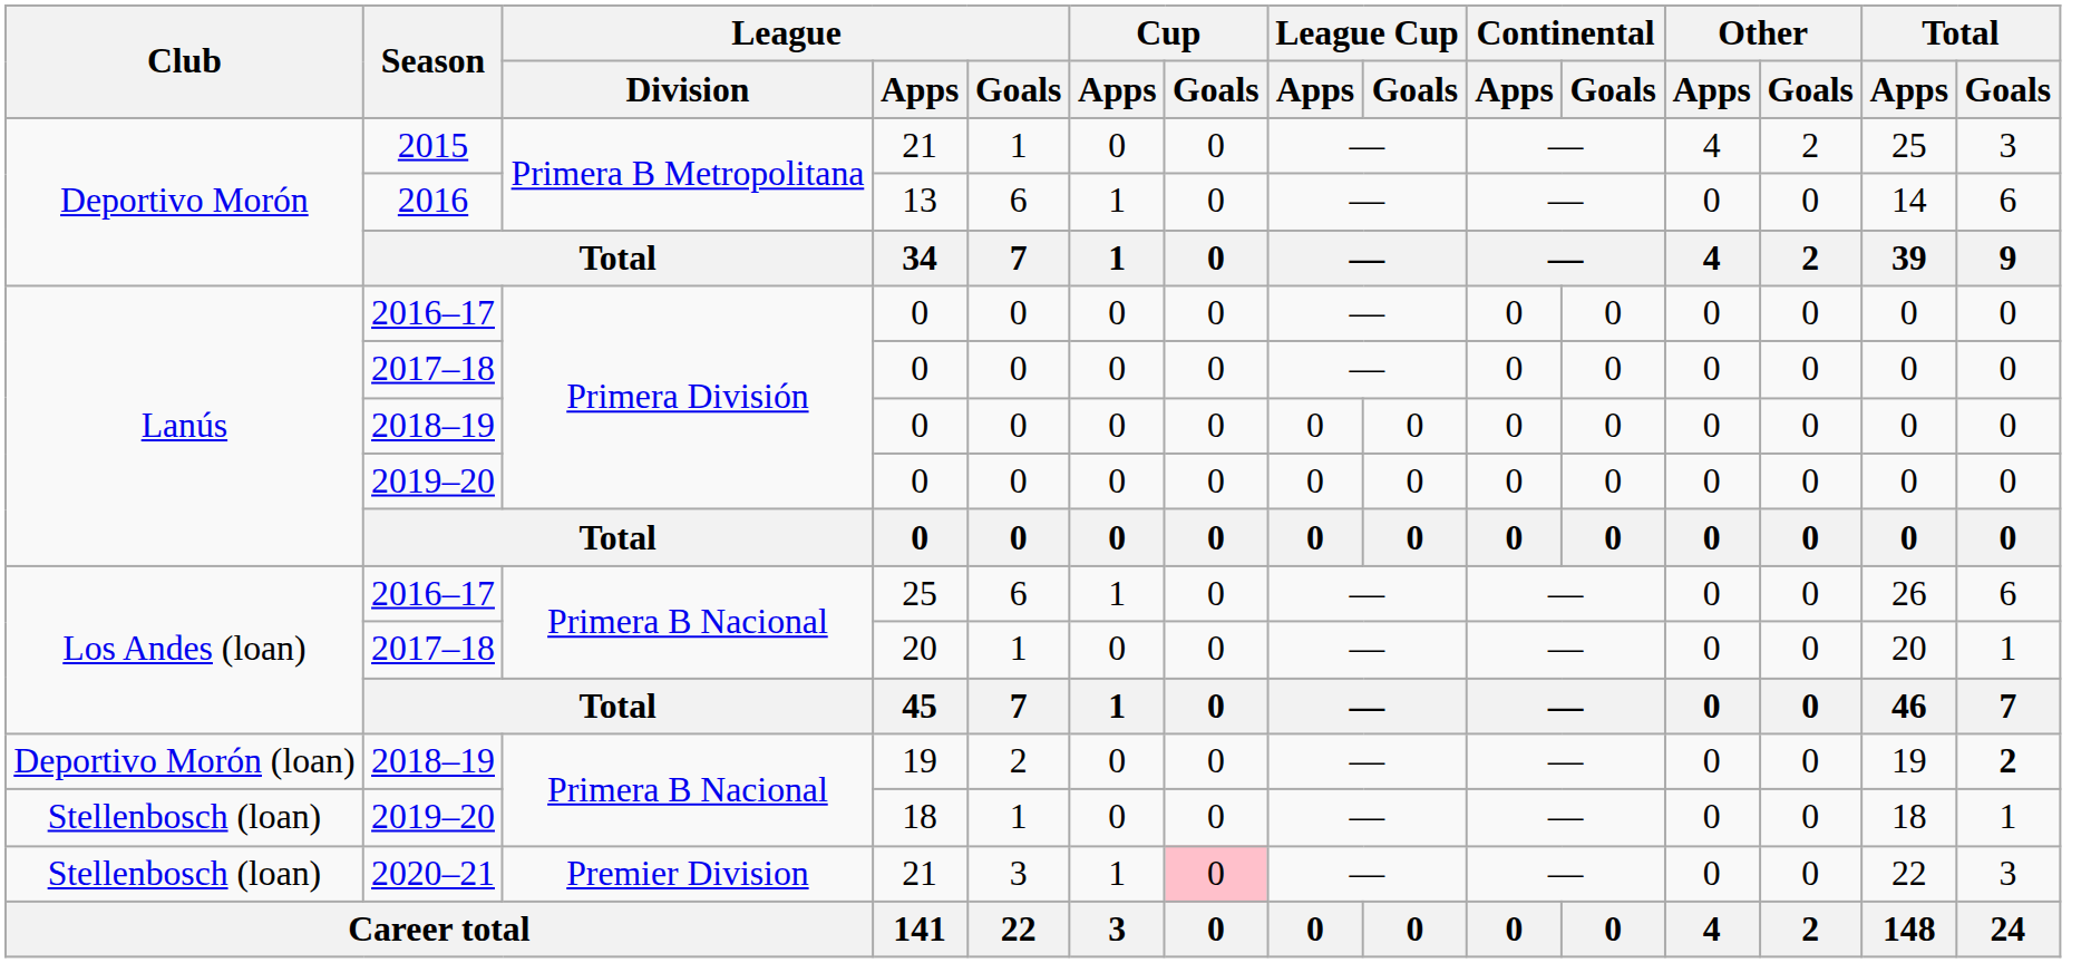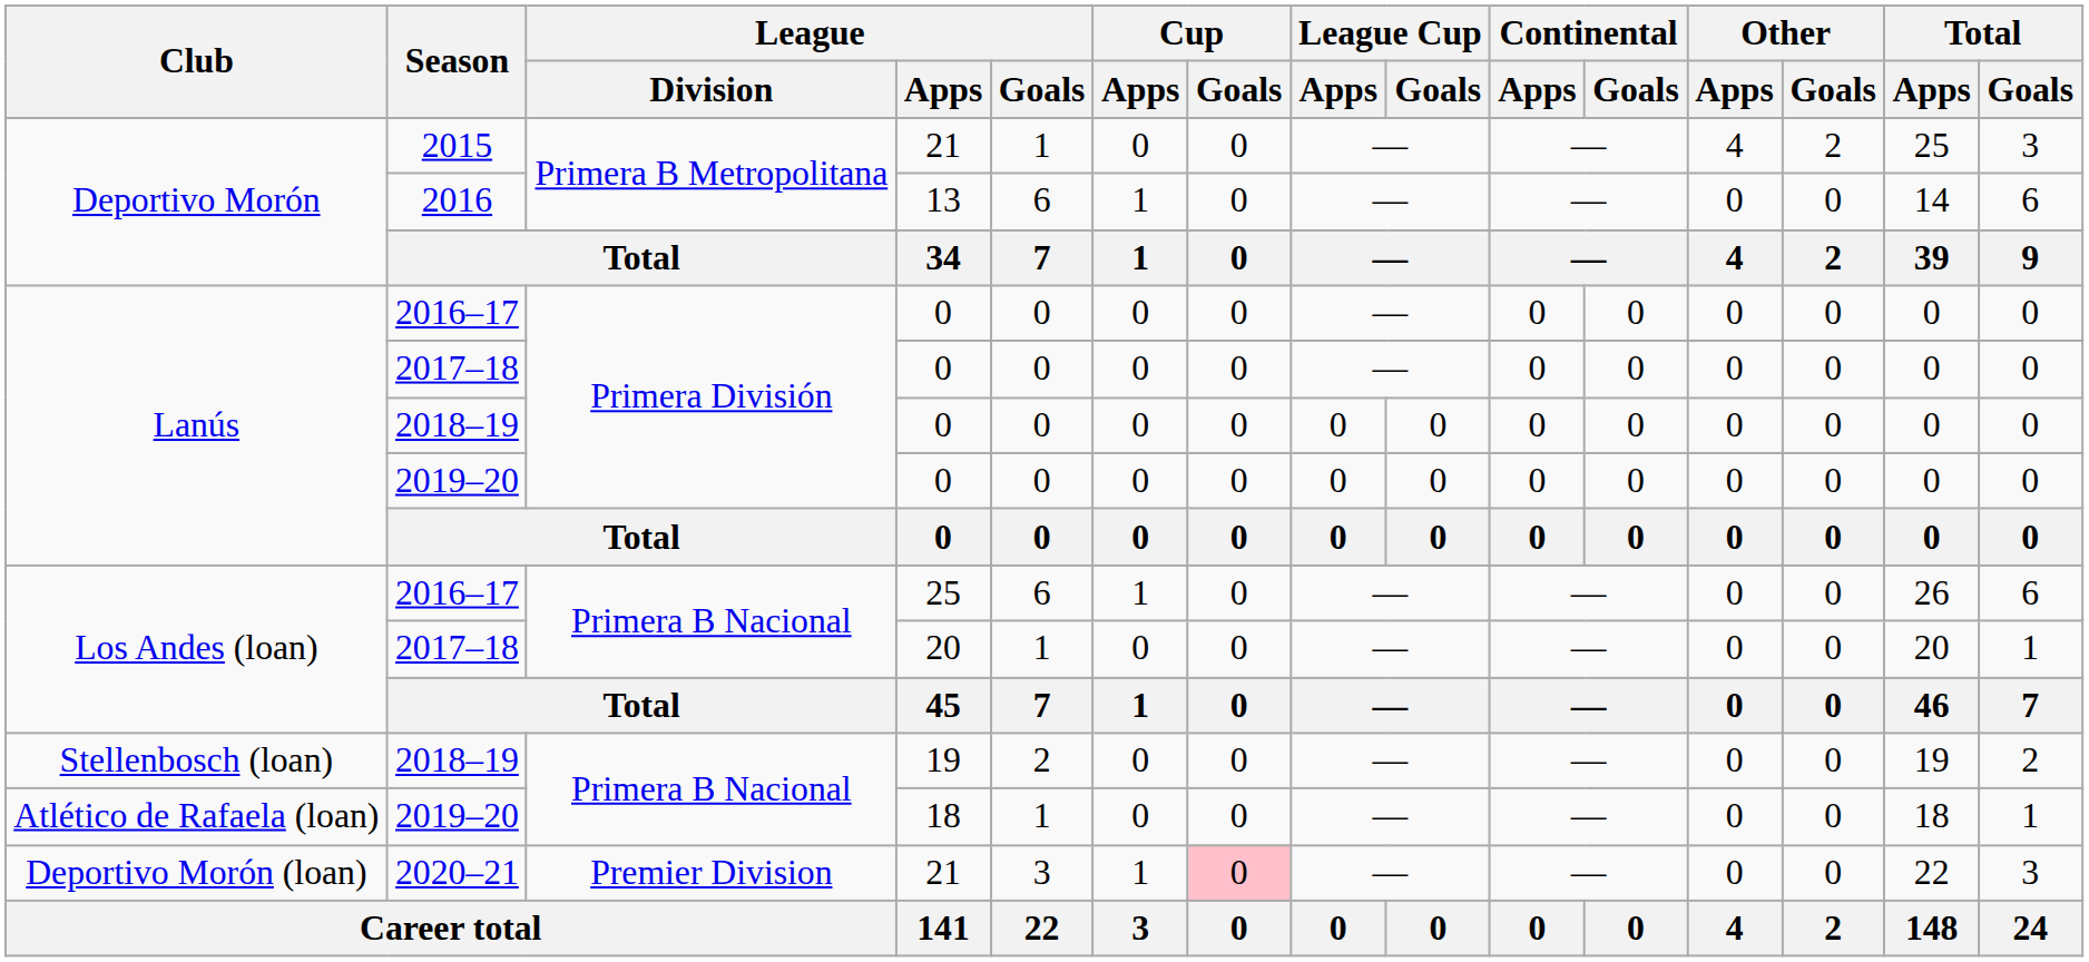2018–19 / 19 | Club: Deportivo Morón (loan) -> Stellenbosch (loan)
2018–19 / 19 | Total / Goals: bold -> normal
2019–20 / 18 | Club: Stellenbosch (loan) -> Atlético de Rafaela (loan)
2020–21 | Club: Stellenbosch (loan) -> Deportivo Morón (loan)
